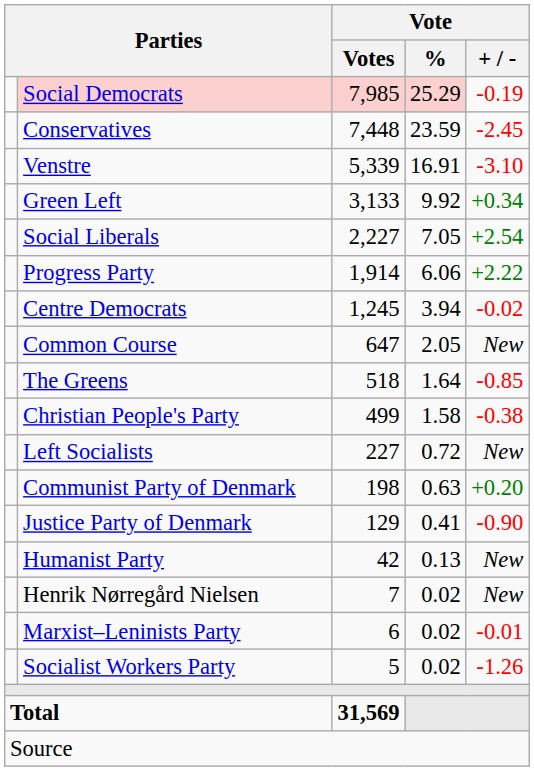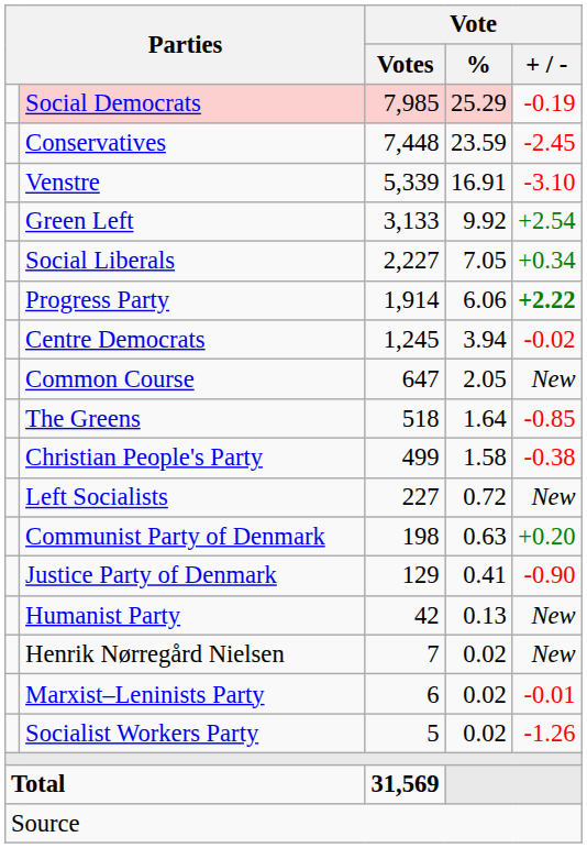Green Left | Vote / + / -: +0.34 -> +2.54
Social Liberals | Vote / + / -: +2.54 -> +0.34
Progress Party | Vote / + / -: normal -> bold
